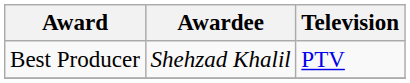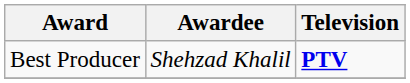Best Producer | Television: normal -> bold
